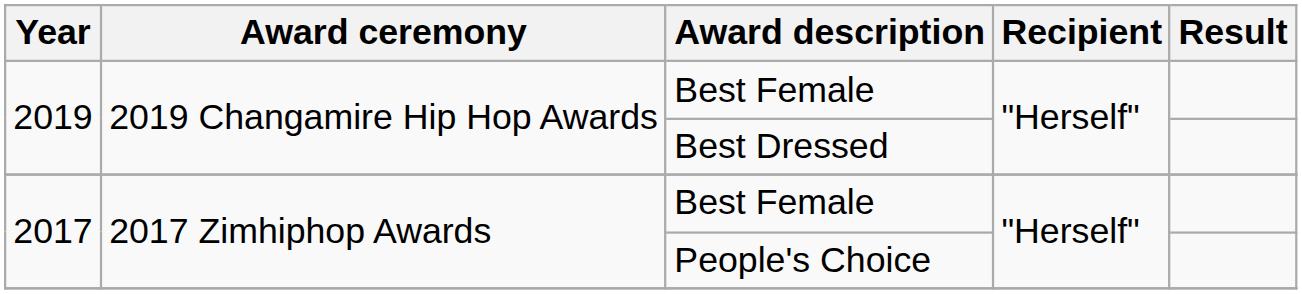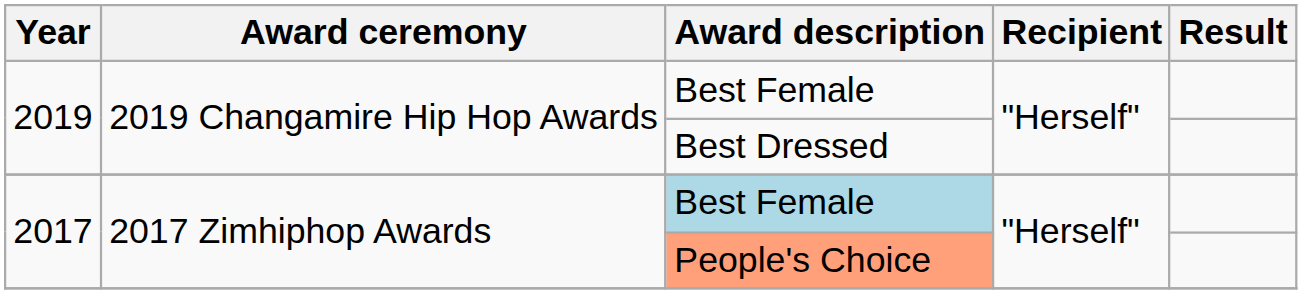2017 / Best Female | Award description: no background -> lightblue background
People's Choice | Award description: no background -> lightsalmon background
